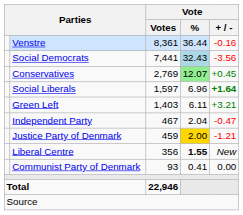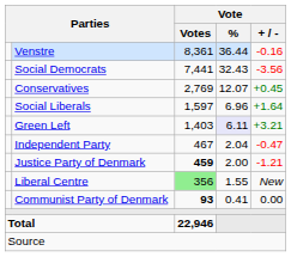Social Democrats | Vote / %: lightblue background -> no background
Conservatives | Vote / %: lightgreen background -> no background
Social Liberals | Vote / + / -: bold -> normal
Green Left | Vote / %: no background -> lavender background
Justice Party of Denmark | Vote / Votes: normal -> bold
Justice Party of Denmark | Vote / %: gold background -> no background
Liberal Centre | Vote / Votes: no background -> lightgreen background
Liberal Centre | Vote / %: bold -> normal
Communist Party of Denmark | Vote / Votes: normal -> bold
